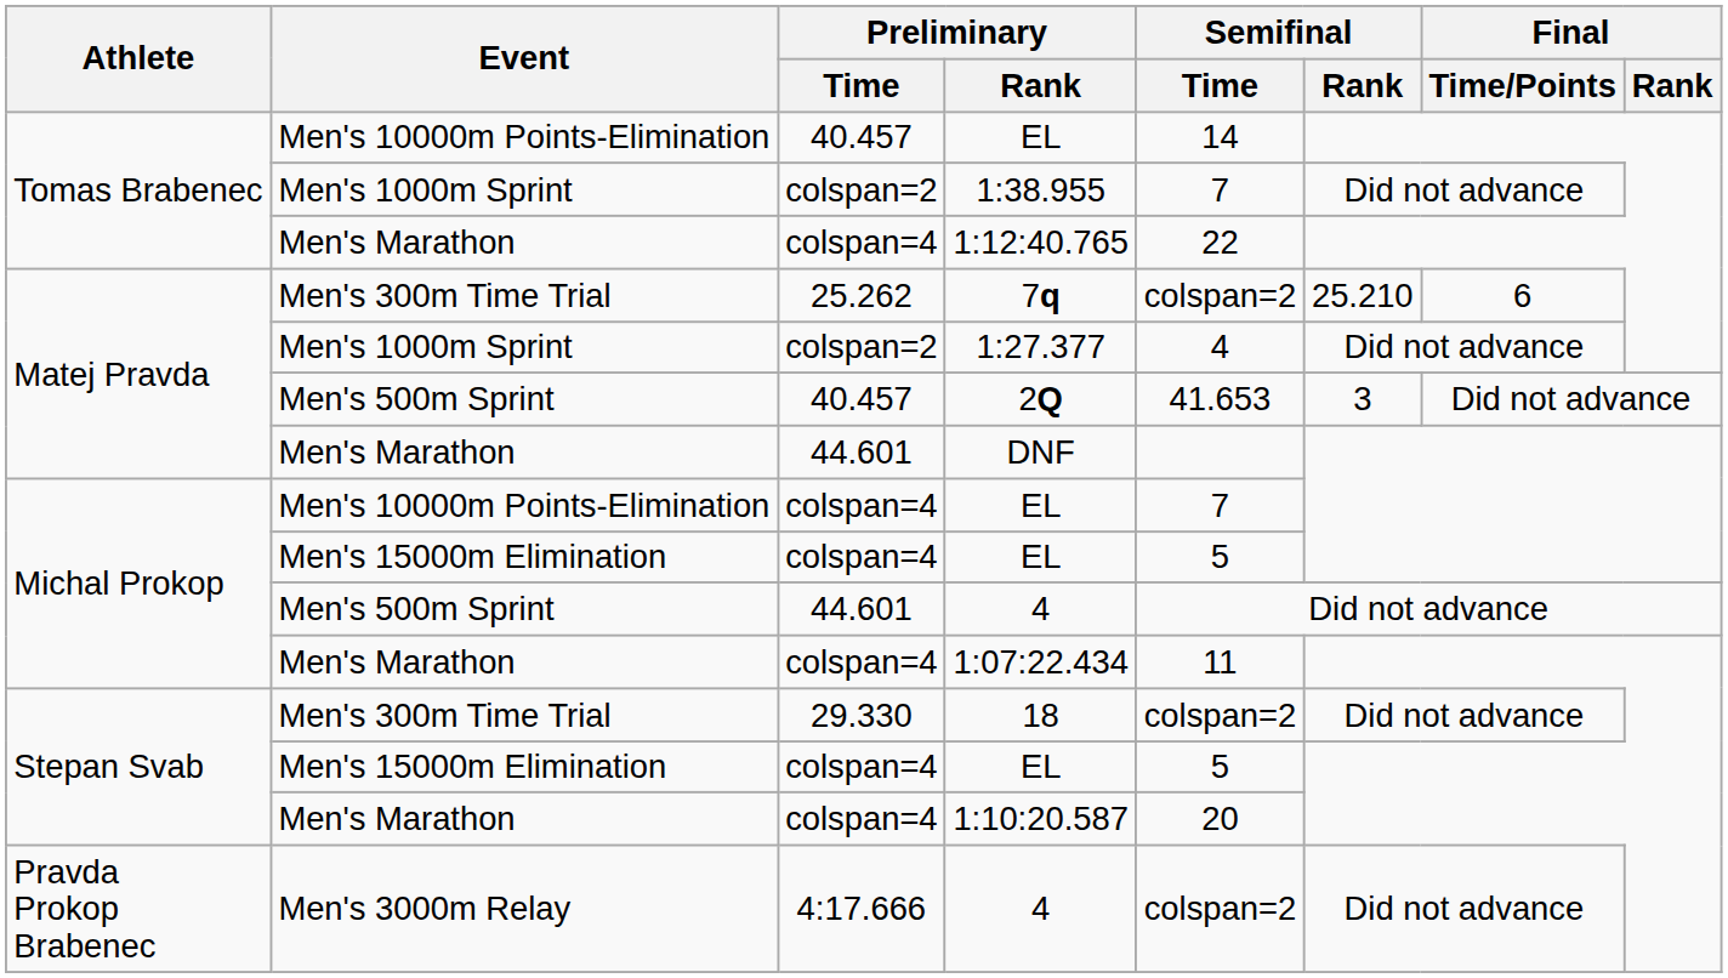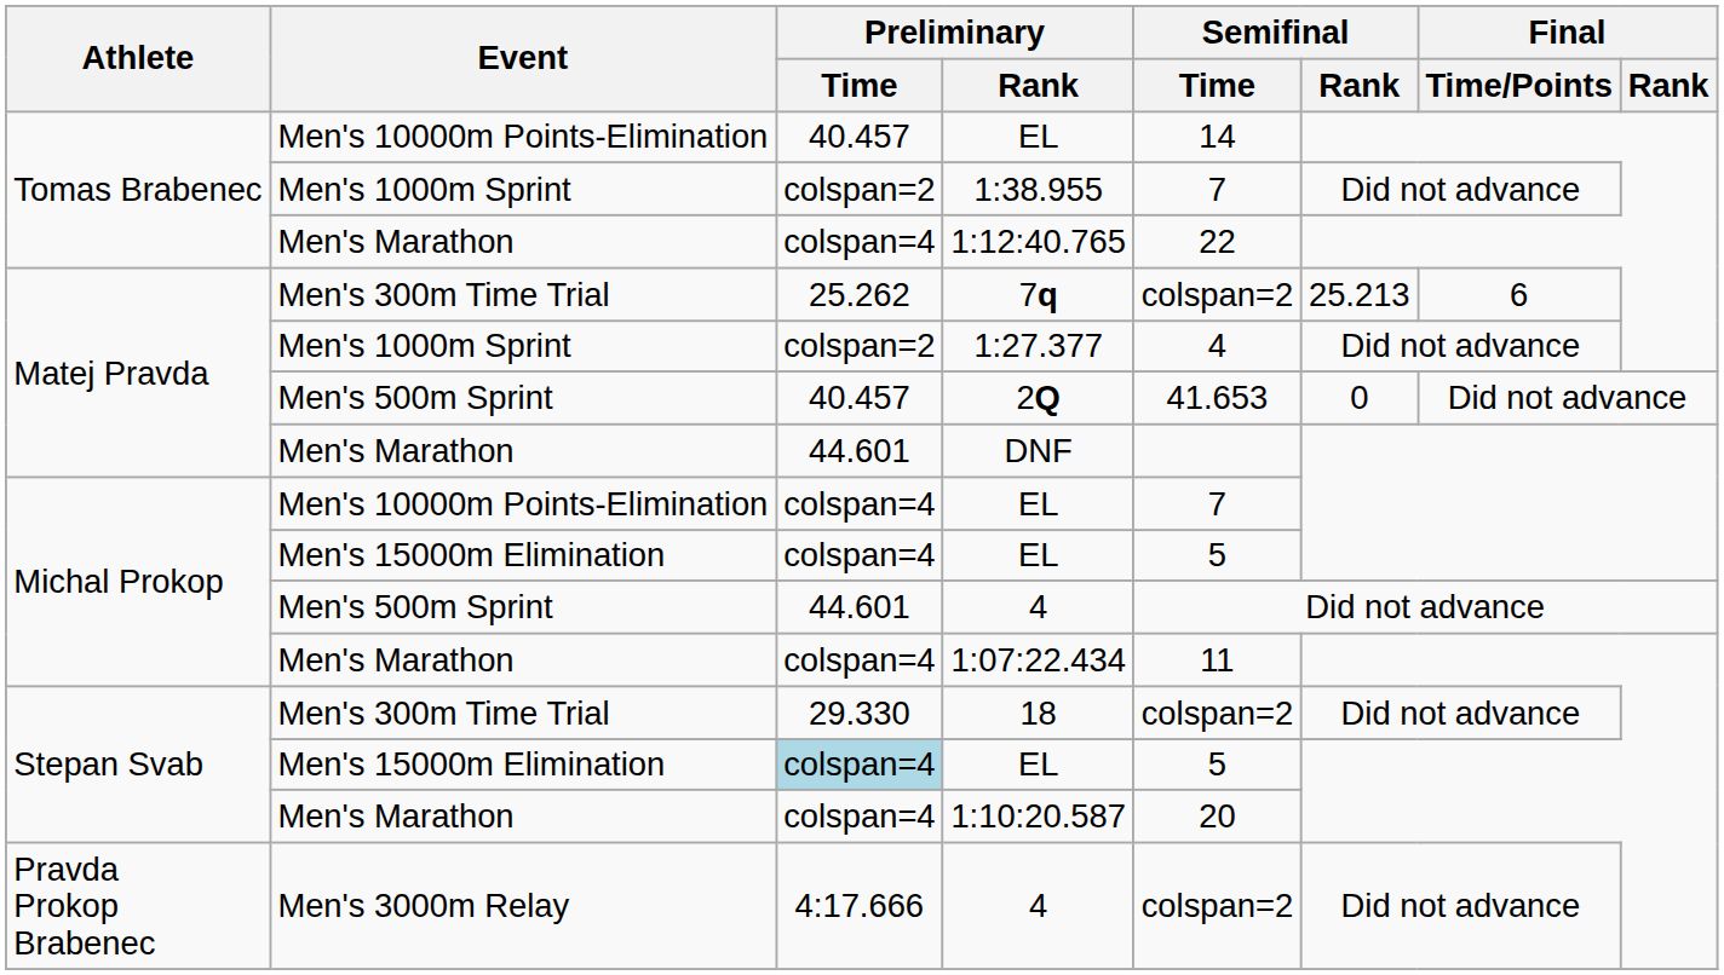7q | Semifinal / Rank: 25.210 -> 25.213
2Q | Semifinal / Rank: 3 -> 0
Stepan Svab / EL | Preliminary / Time: no background -> lightblue background
